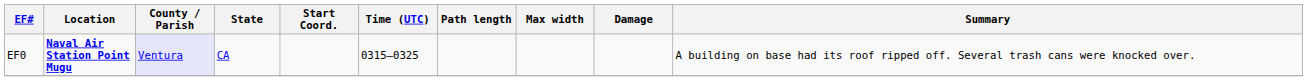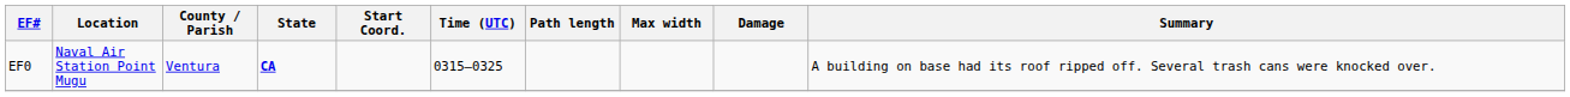EF0 | Location: bold -> normal
EF0 | County / Parish: lavender background -> no background
EF0 | State: normal -> bold
